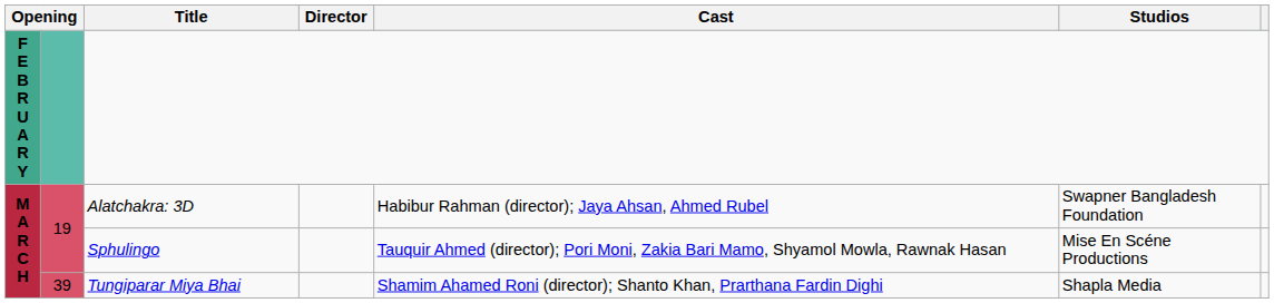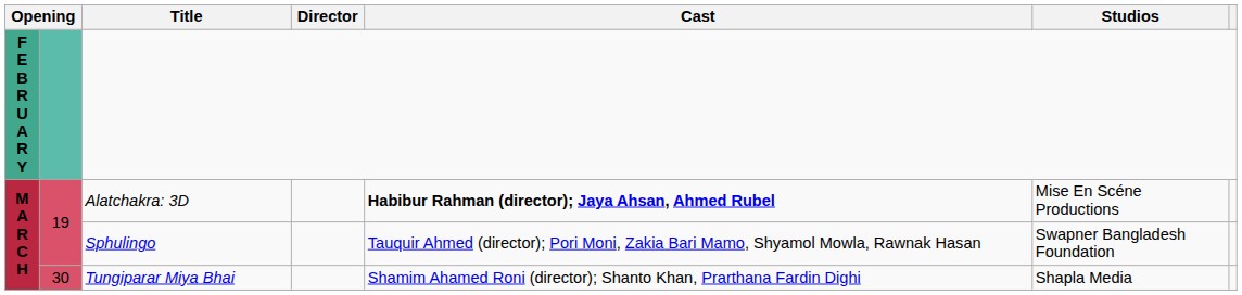Alatchakra: 3D | Cast: normal -> bold
Alatchakra: 3D | Studios: Swapner Bangladesh Foundation -> Mise En Scéne Productions
Sphulingo | Studios: Mise En Scéne Productions -> Swapner Bangladesh Foundation
Tungiparar Miya Bhai | column 2: 39 -> 30
